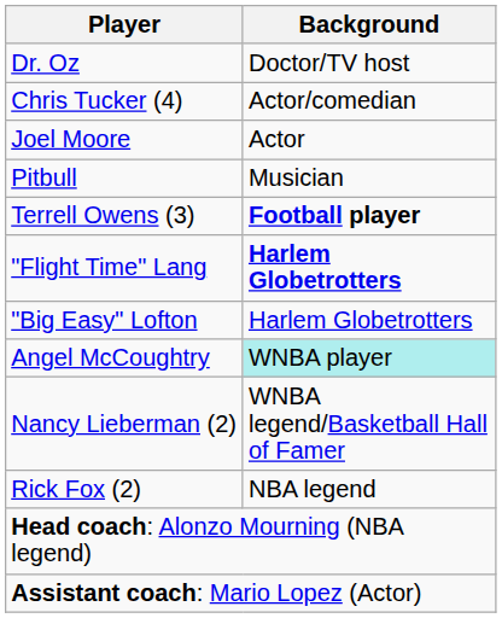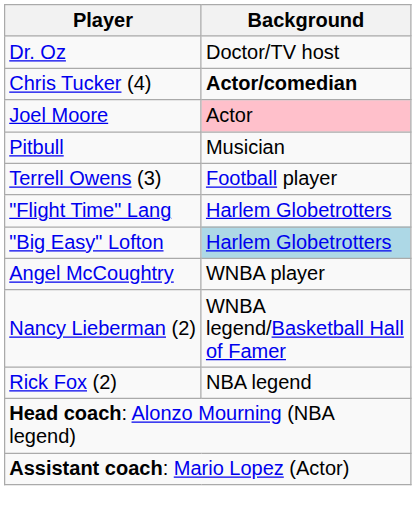Chris Tucker (4) | Background: normal -> bold
Joel Moore | Background: no background -> pink background
Terrell Owens (3) | Background: bold -> normal
"Flight Time" Lang | Background: bold -> normal
"Big Easy" Lofton | Background: no background -> lightblue background
Angel McCoughtry | Background: paleturquoise background -> no background
